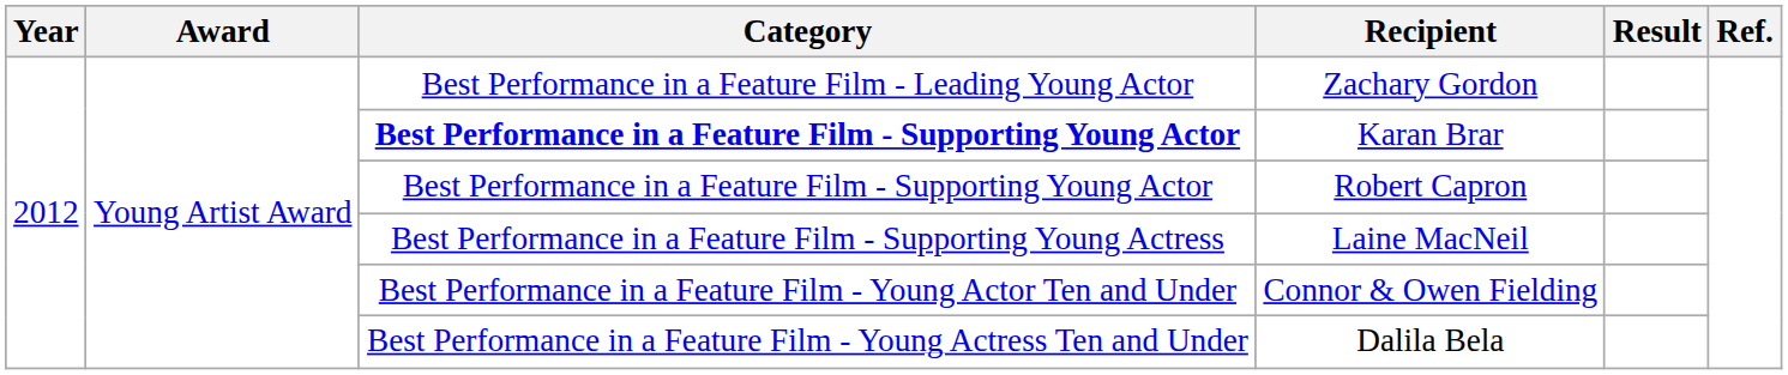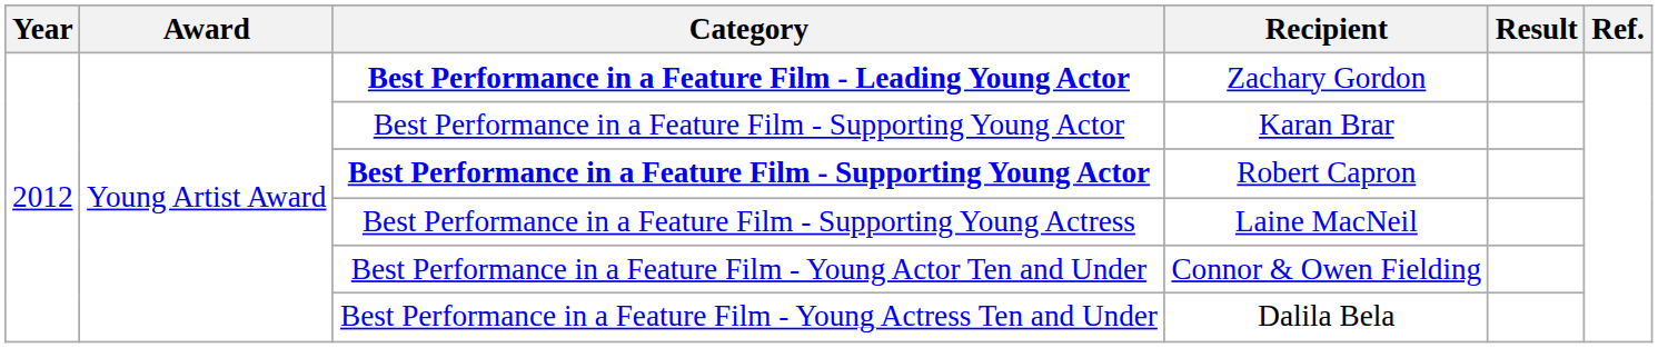Zachary Gordon | Category: normal -> bold
Karan Brar | Category: bold -> normal
Robert Capron | Category: normal -> bold
